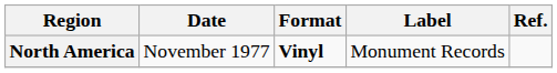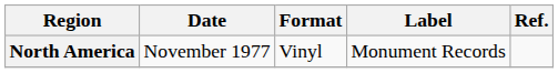North America | Format: bold -> normal
